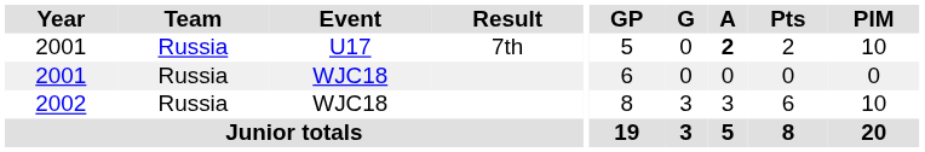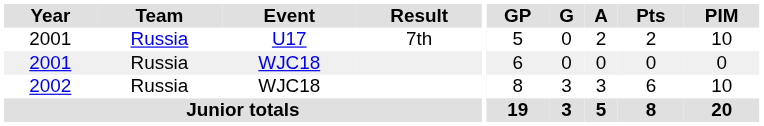2001 / U17 | A: bold -> normal
